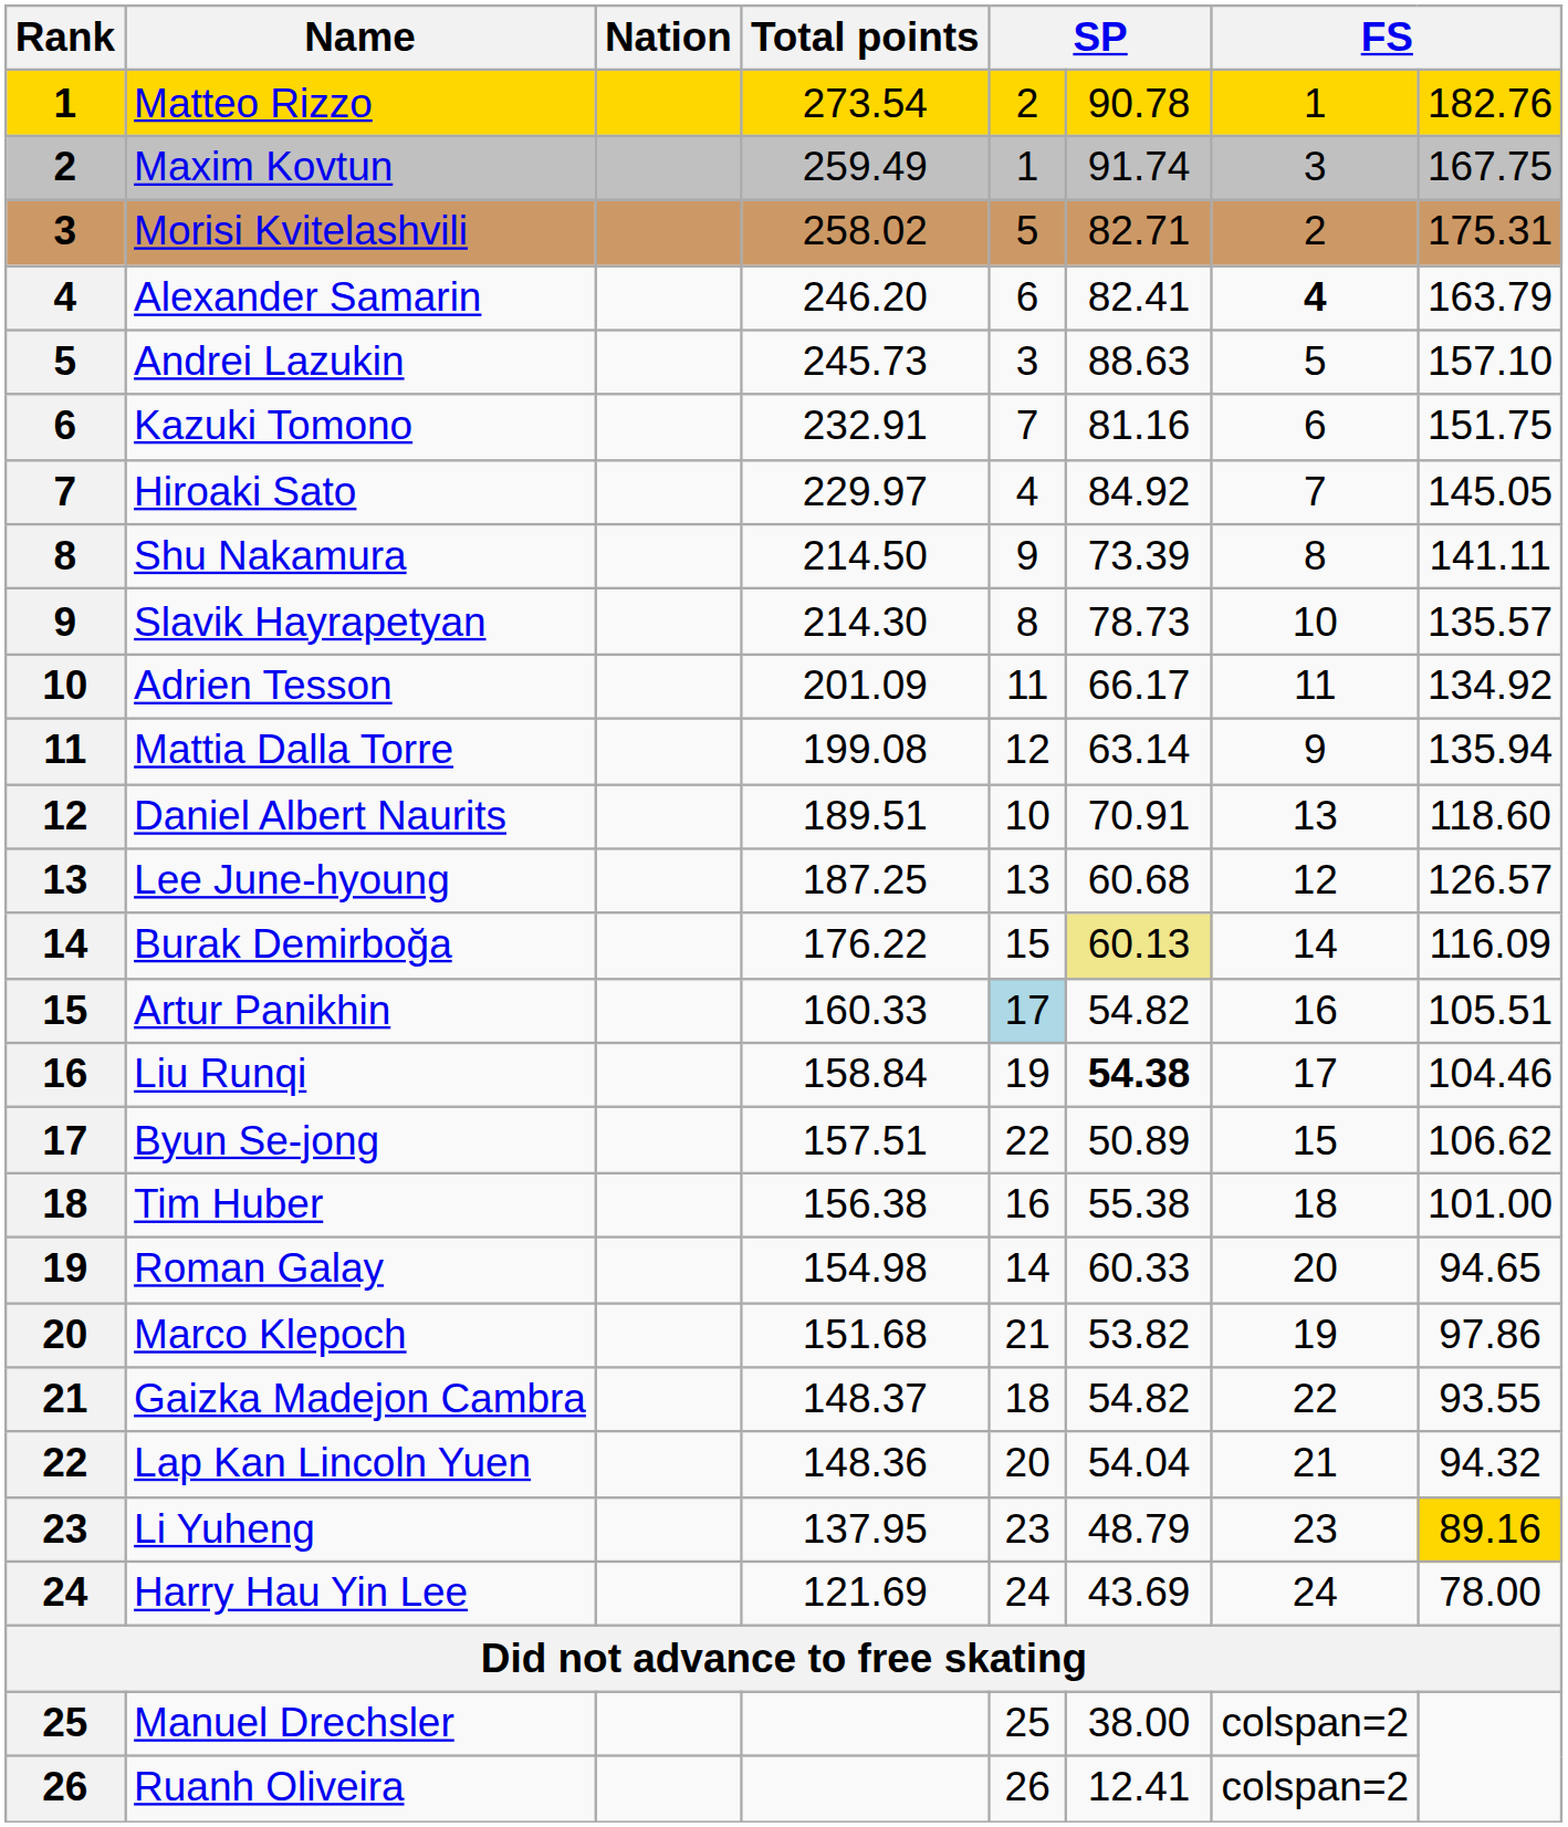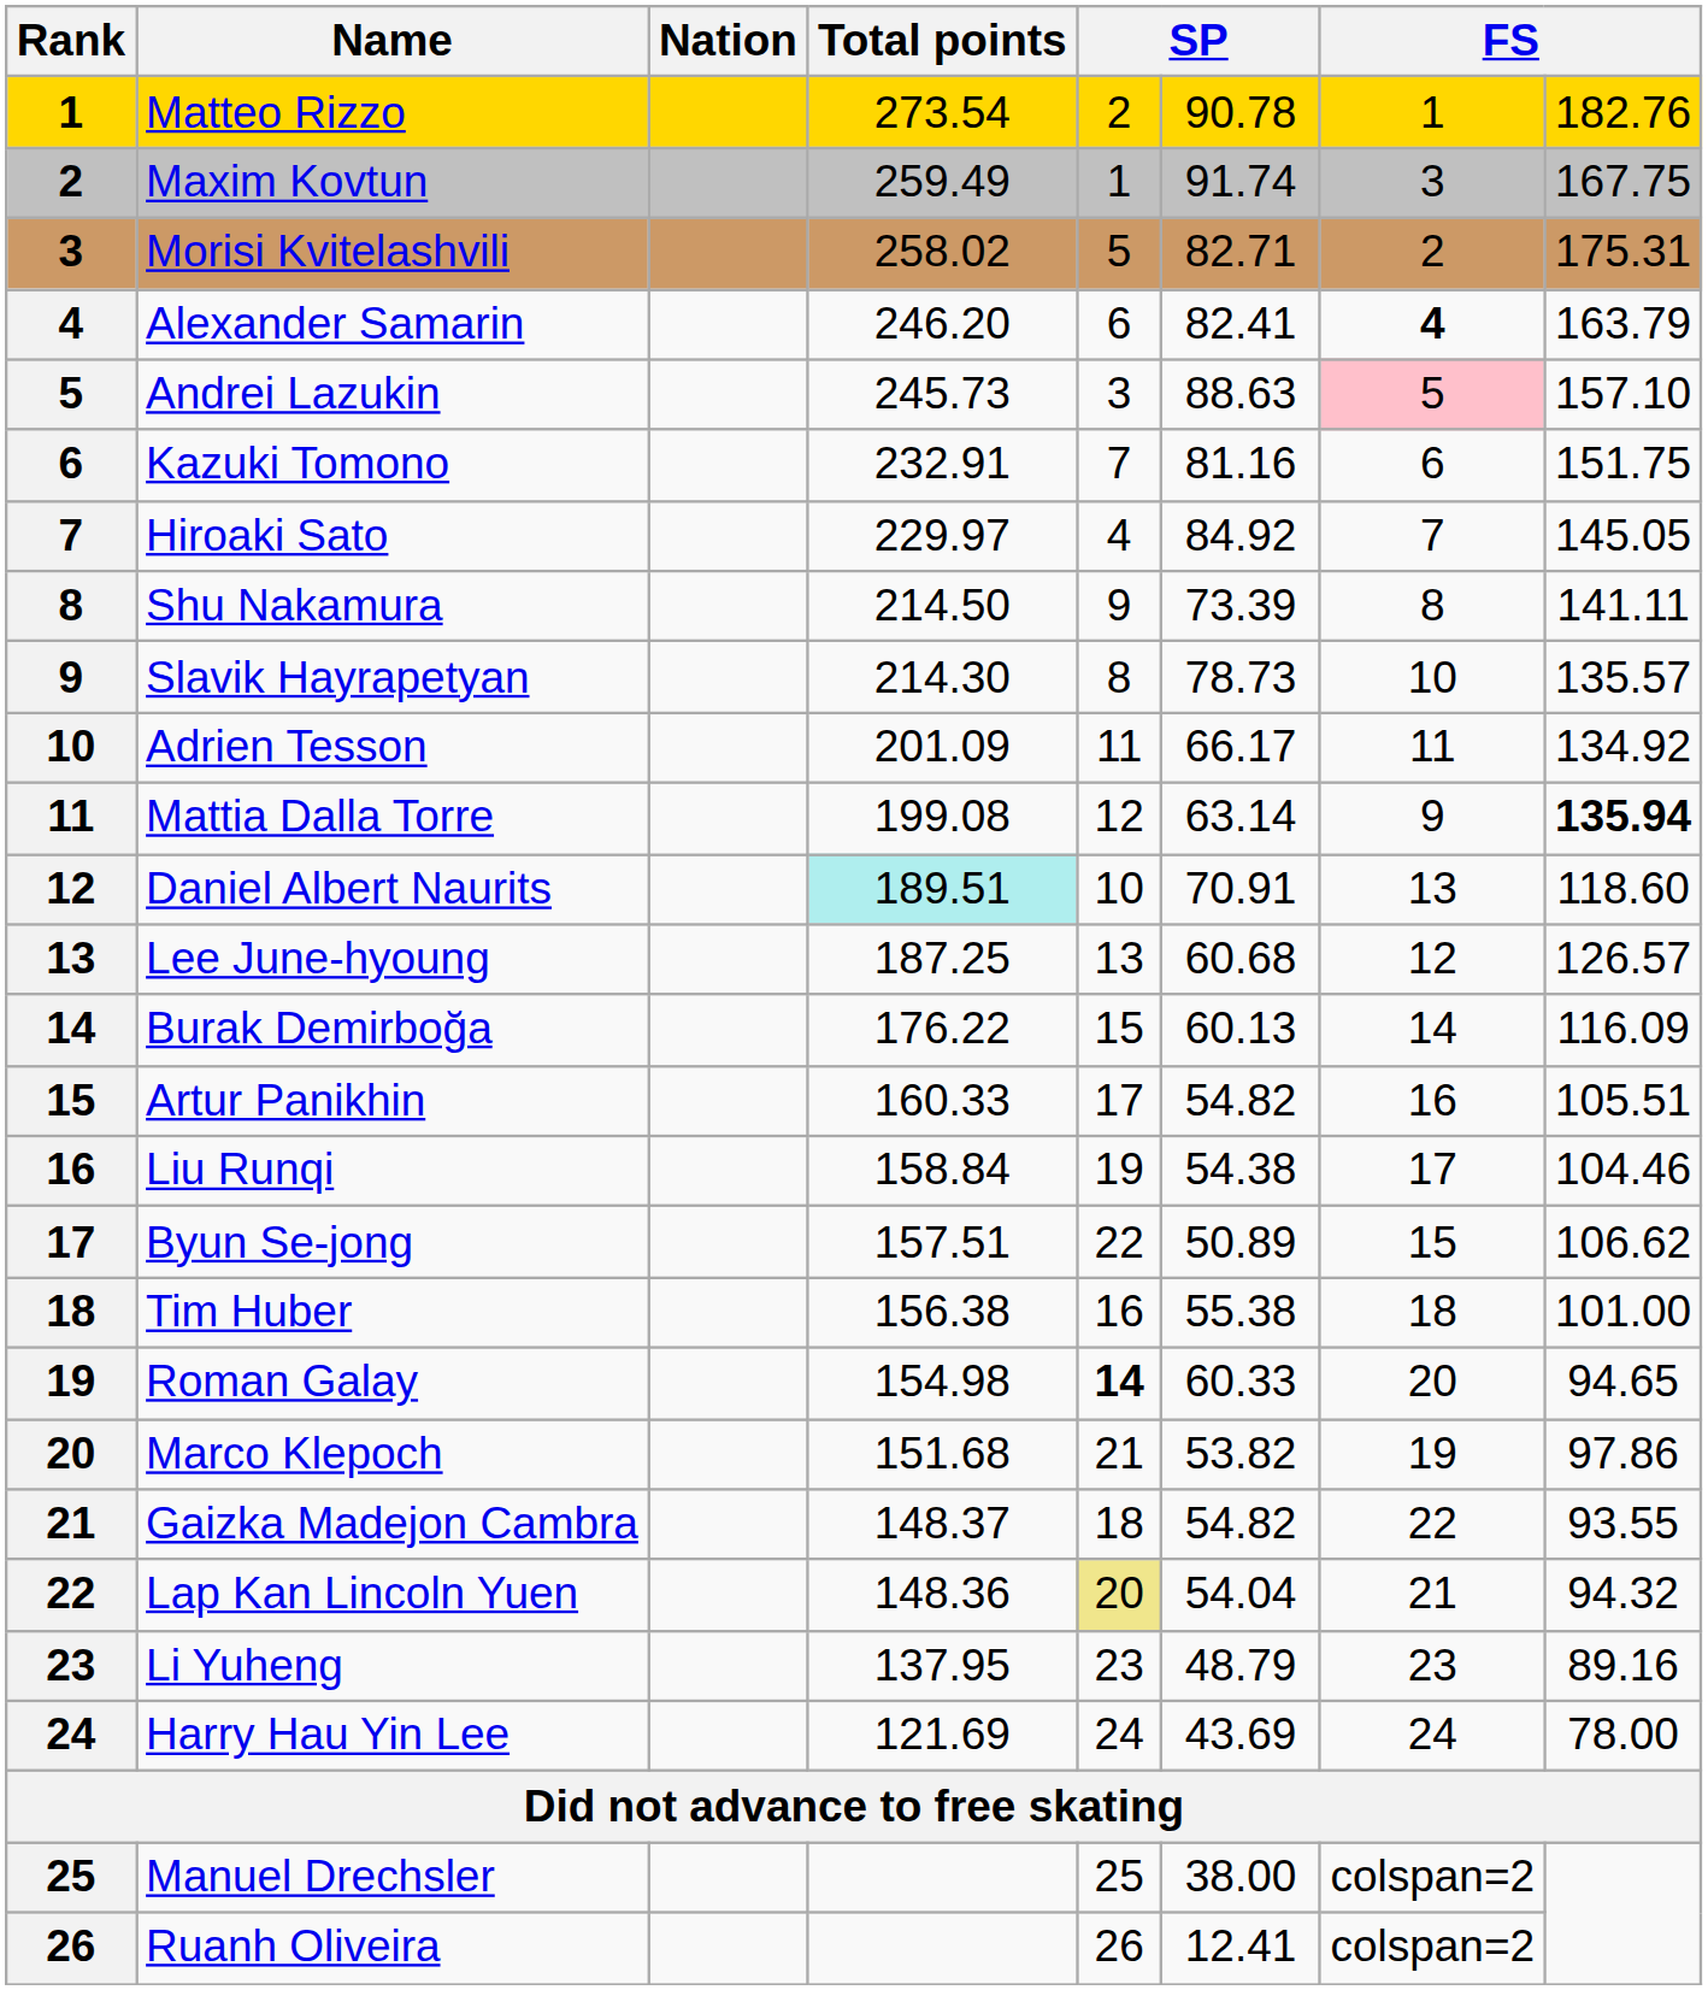Andrei Lazukin | column 7: no background -> pink background
Mattia Dalla Torre | column 8: normal -> bold
Daniel Albert Naurits | Total points: no background -> paleturquoise background
Burak Demirboğa | column 6: khaki background -> no background
Artur Panikhin | column 5: lightblue background -> no background
Liu Runqi | column 6: bold -> normal
Roman Galay | column 5: normal -> bold
Lap Kan Lincoln Yuen | column 5: no background -> khaki background
Li Yuheng | column 8: gold background -> no background
